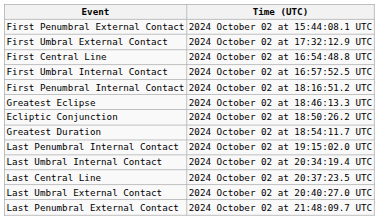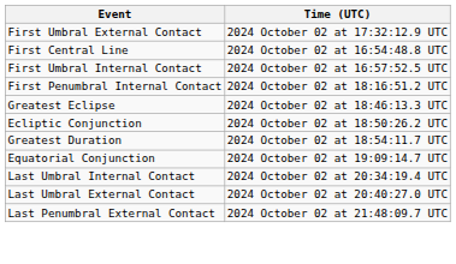- row: First Penumbral External Contact | 2024 October 02 at 15:44:08.1 UTC
+ row: Equatorial Conjunction | 2024 October 02 at 19:09:14.7 UTC
- row: Last Penumbral Internal Contact | 2024 October 02 at 19:15:02.0 UTC
- row: Last Central Line | 2024 October 02 at 20:37:23.5 UTC
